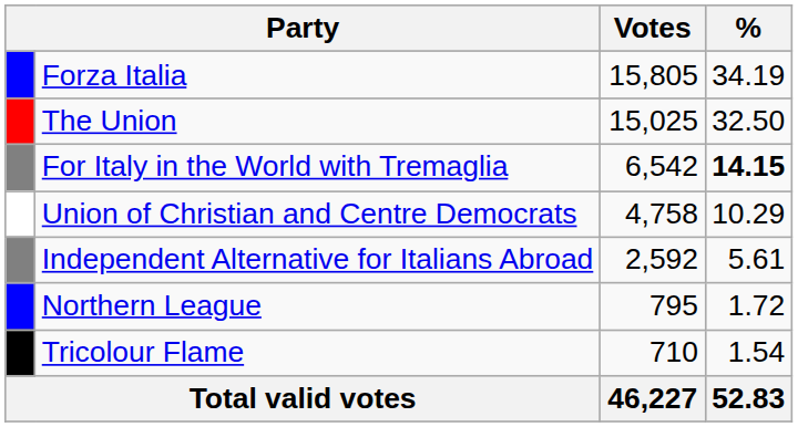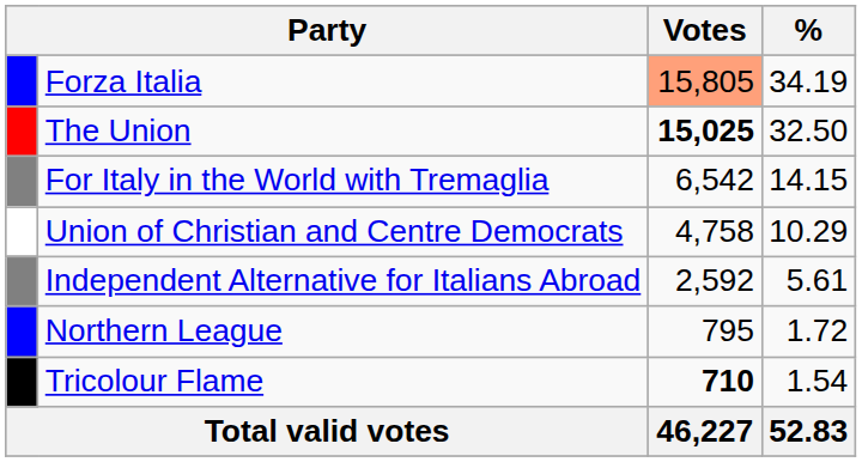Forza Italia | Votes: no background -> lightsalmon background
The Union | Votes: normal -> bold
For Italy in the World with Tremaglia | %: bold -> normal
Tricolour Flame | Votes: normal -> bold
